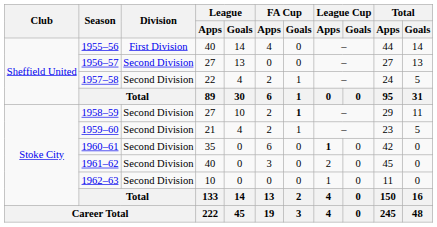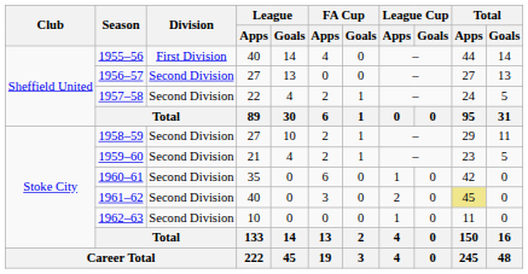1958–59 | FA Cup / Goals: bold -> normal
1960–61 | League Cup / Apps: bold -> normal
1961–62 | Total / Apps: no background -> khaki background
